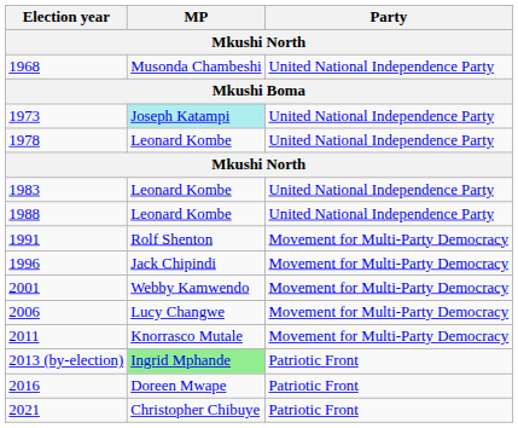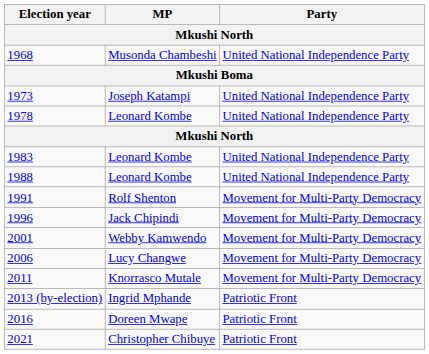1973 | MP: paleturquoise background -> no background
2013 (by-election) | MP: lightgreen background -> no background
